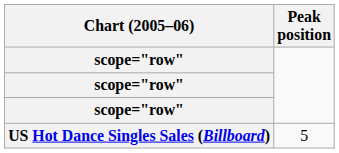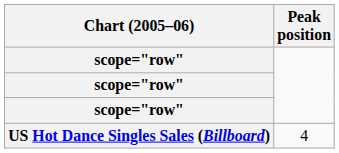US Hot Dance Singles Sales (Billboard) | Peak position: 5 -> 4
